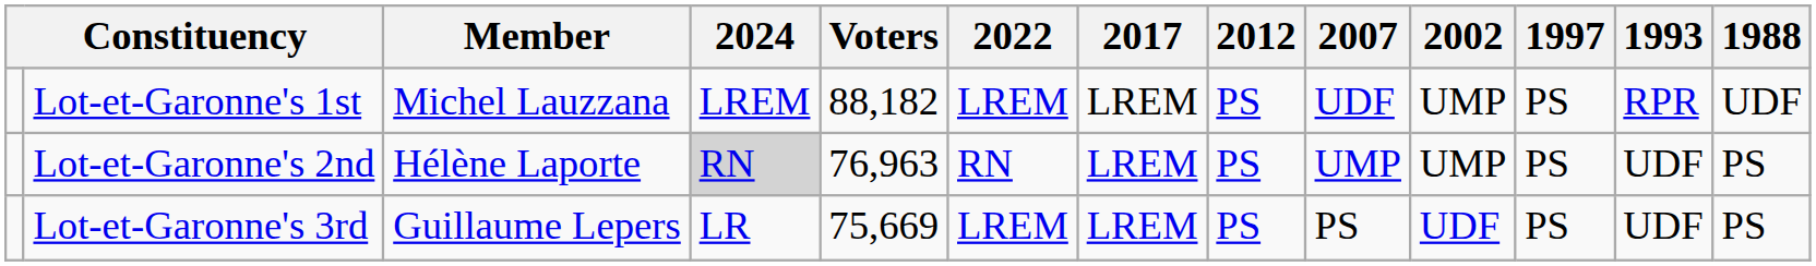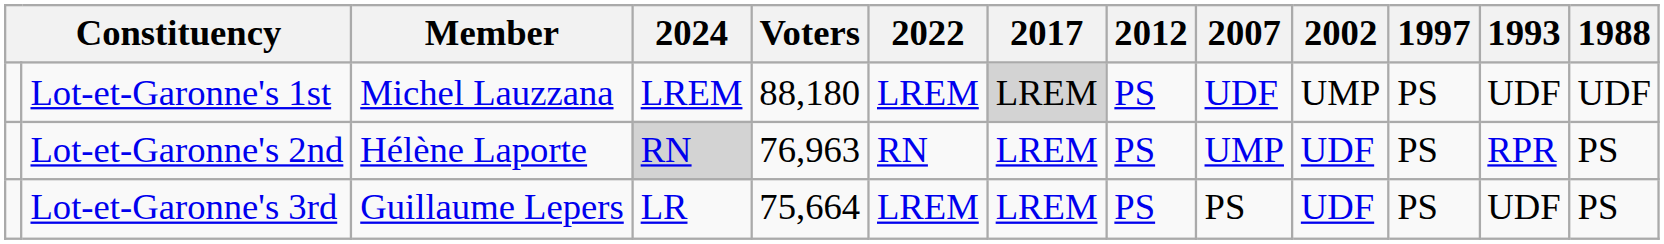Lot-et-Garonne's 1st | Voters: 88,182 -> 88,180
Lot-et-Garonne's 1st | 2017: no background -> lightgrey background
Lot-et-Garonne's 1st | 1993: RPR -> UDF
Lot-et-Garonne's 2nd | 2002: UMP -> UDF
Lot-et-Garonne's 2nd | 1993: UDF -> RPR
Lot-et-Garonne's 3rd | Voters: 75,669 -> 75,664
